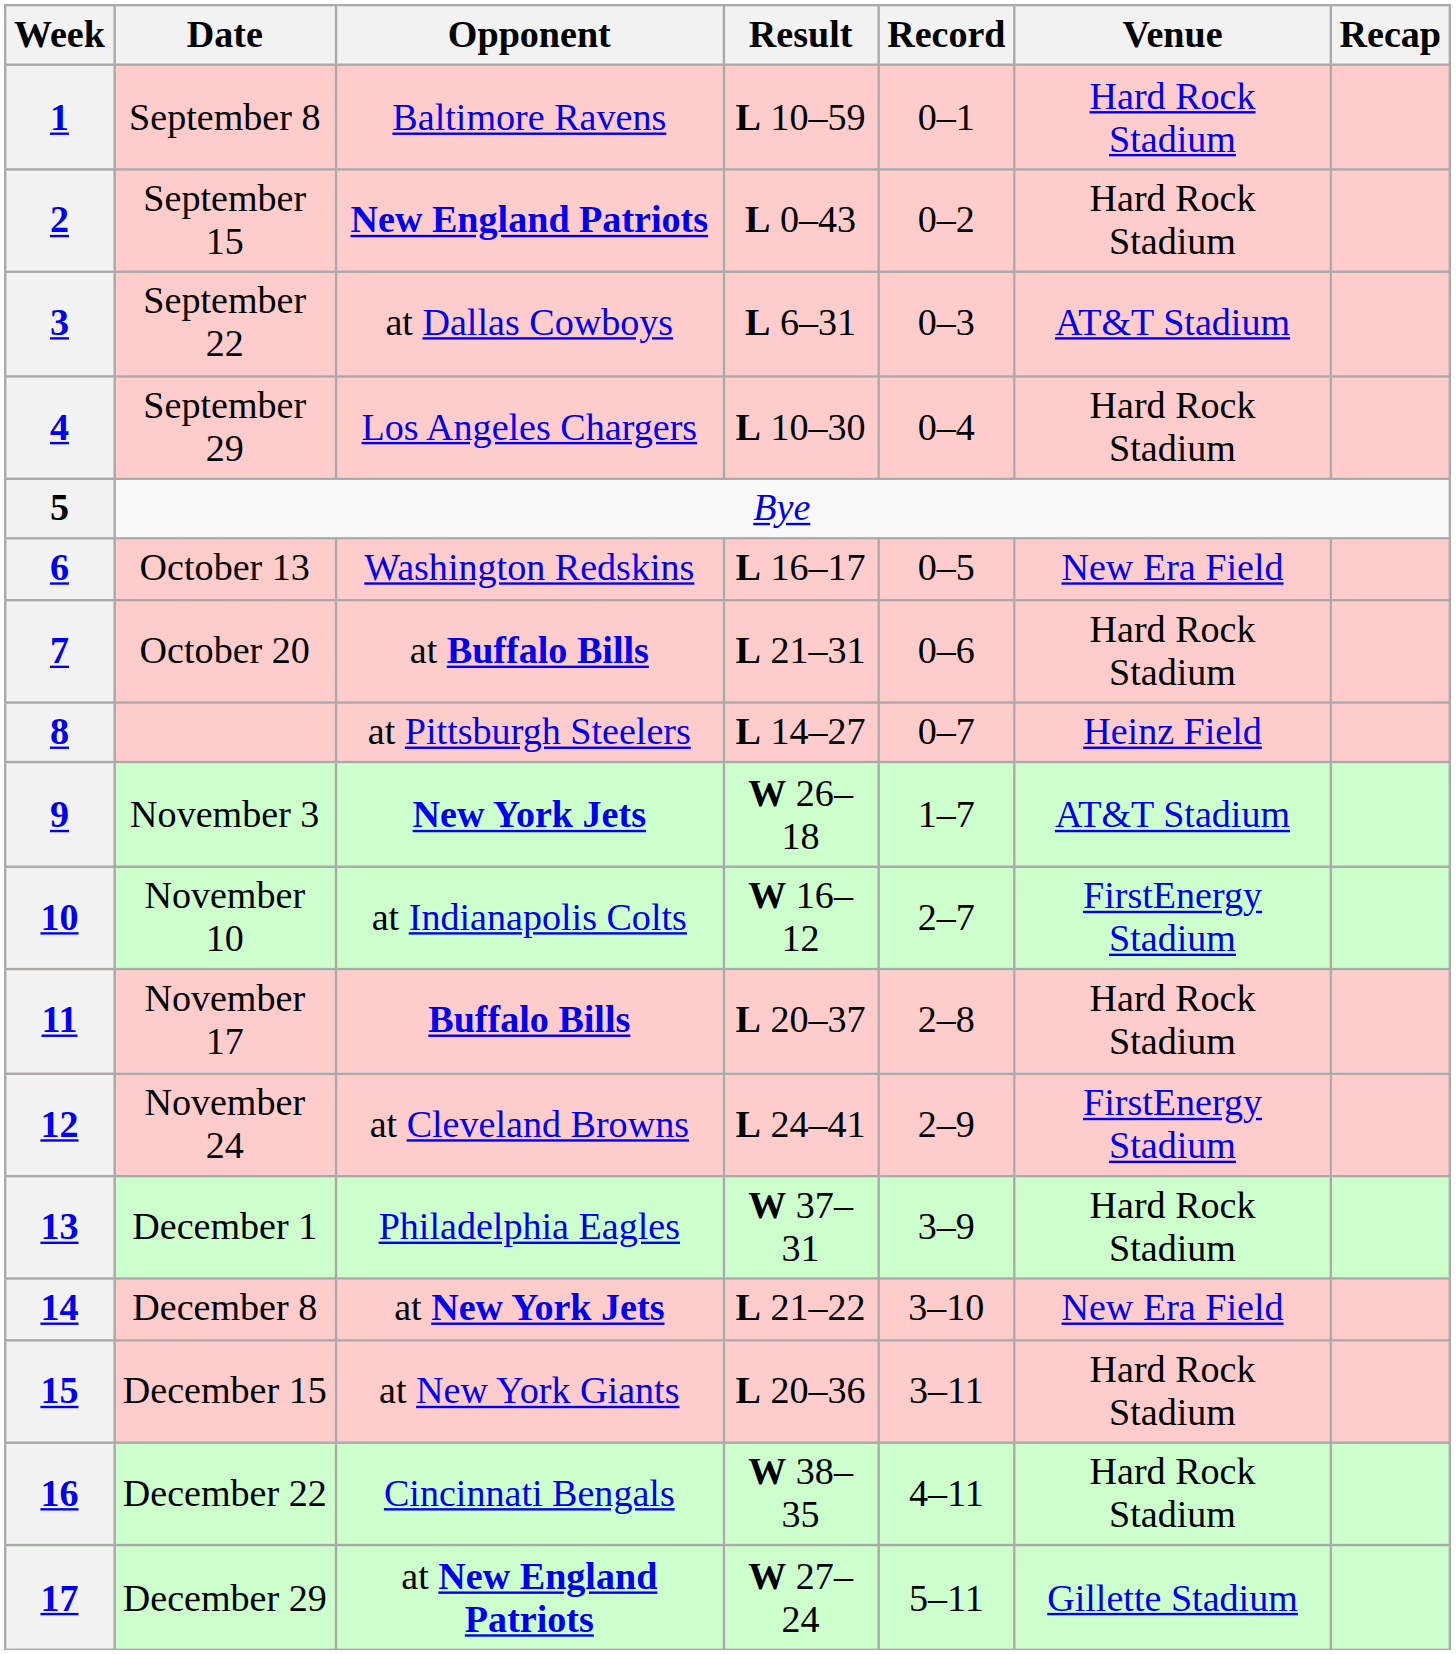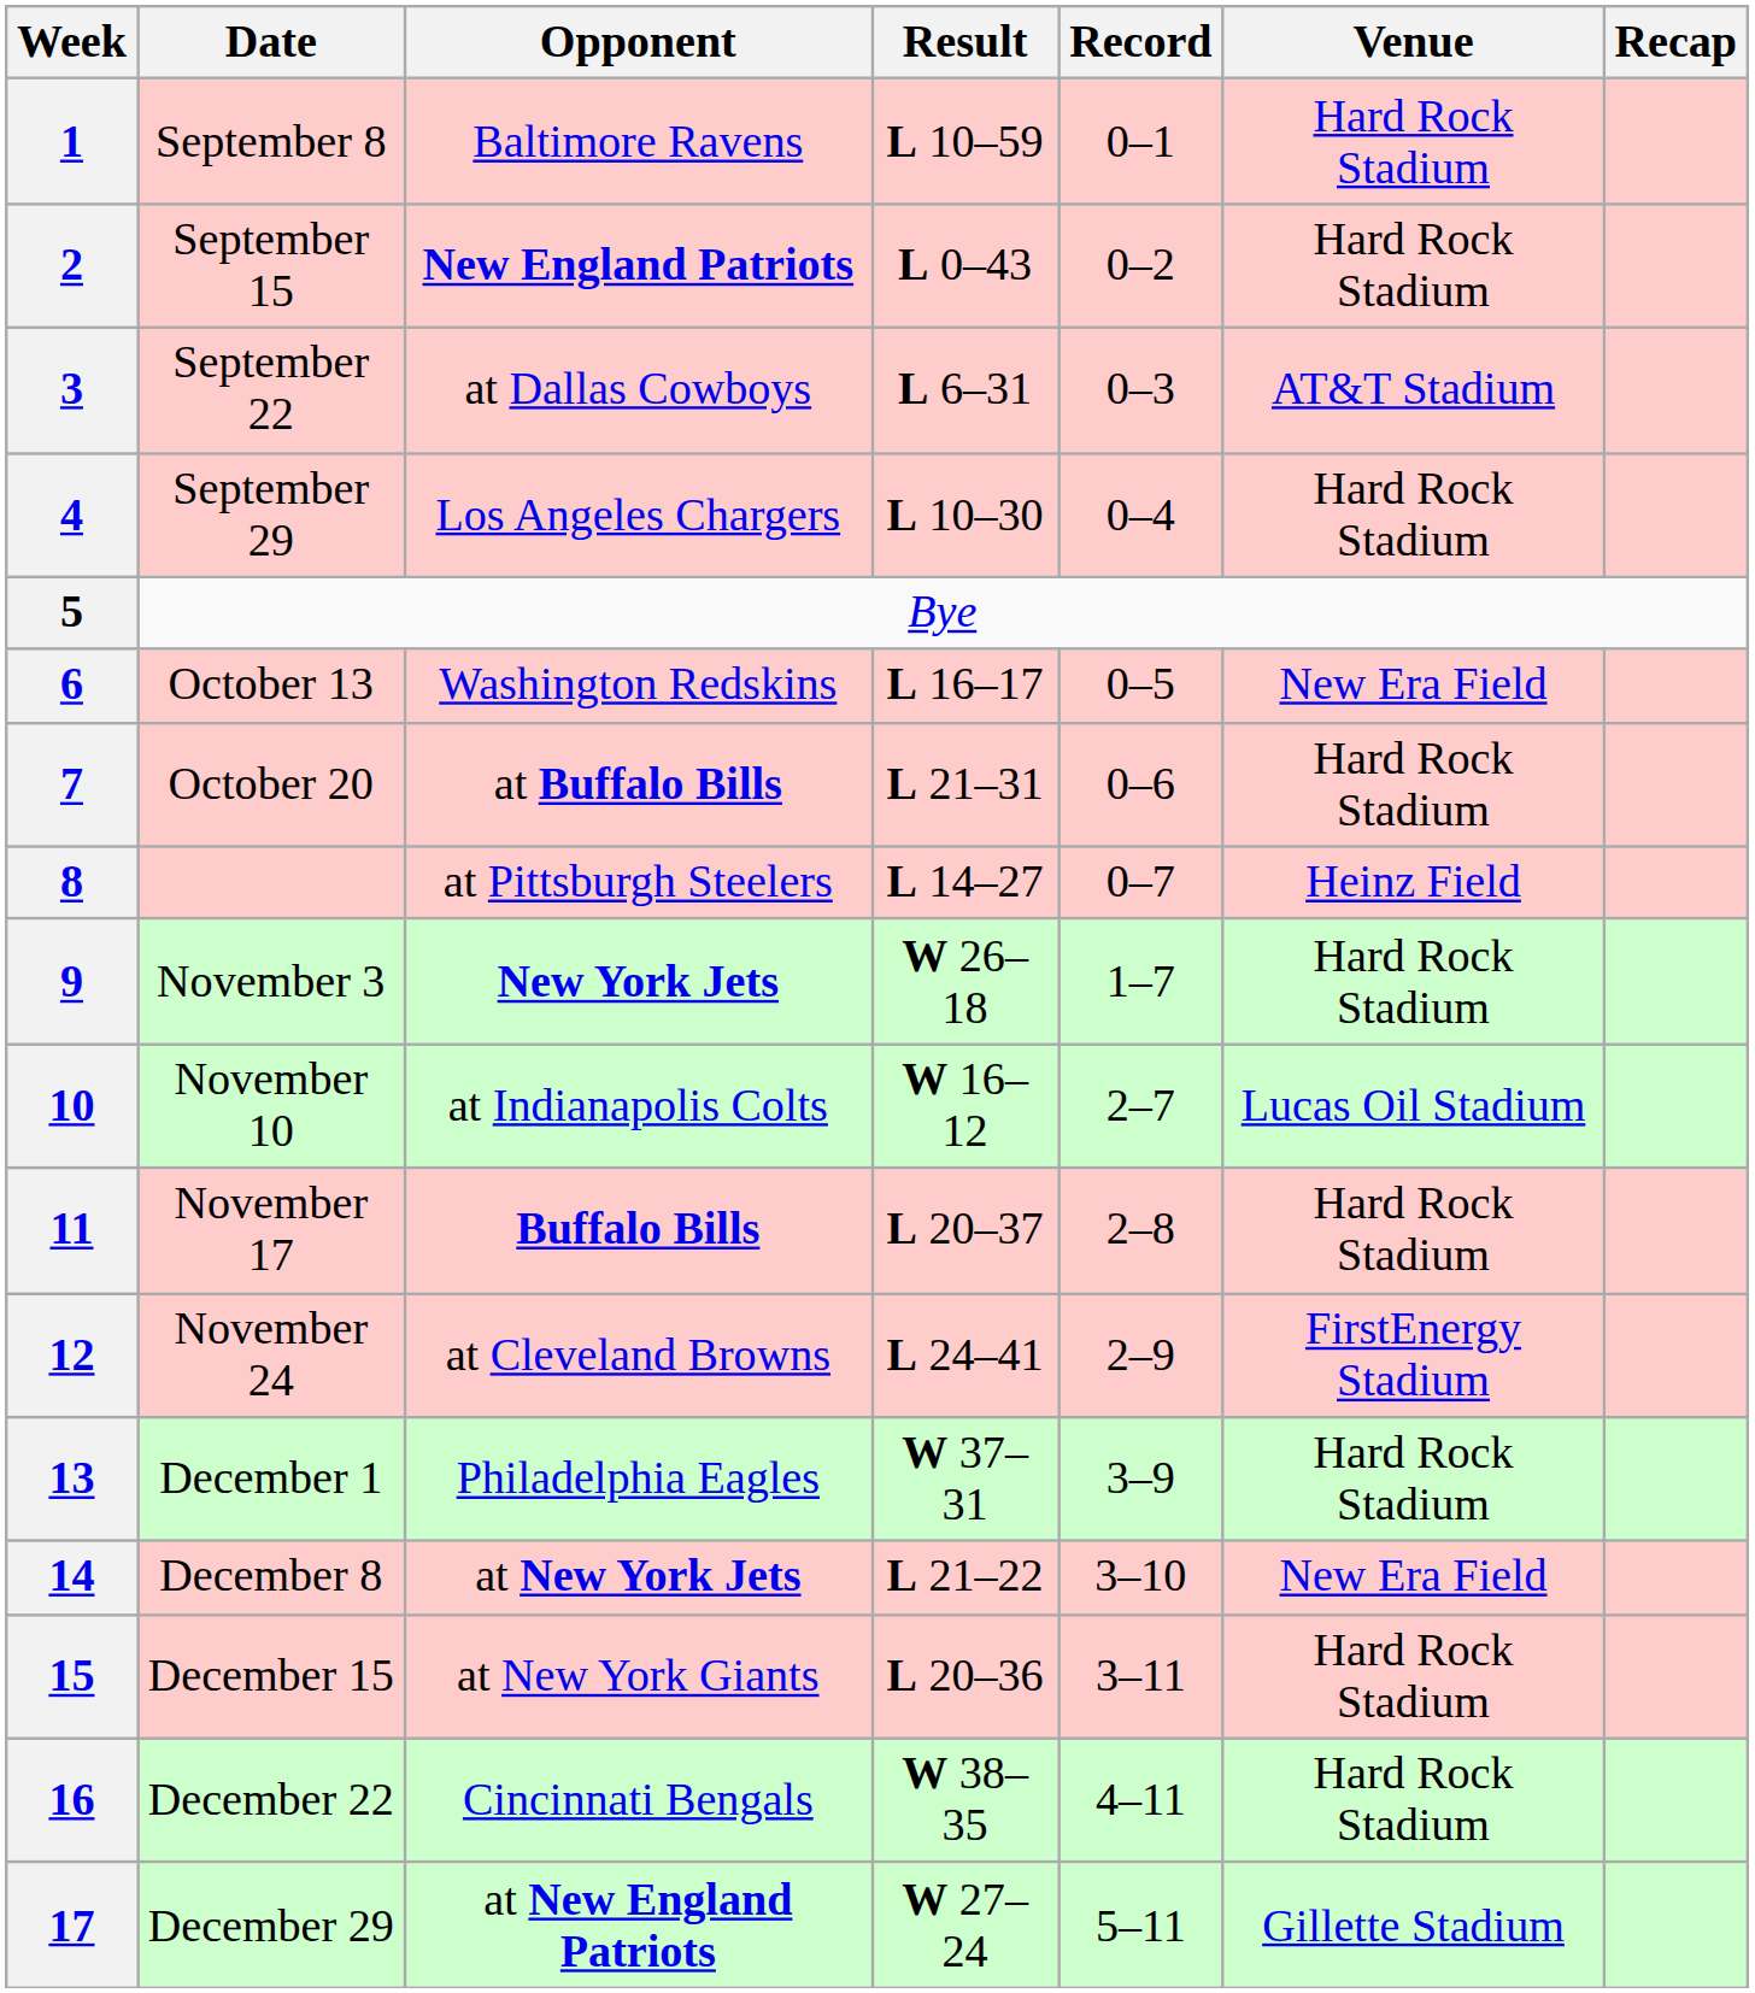9 | Venue: AT&T Stadium -> Hard Rock Stadium
10 | Venue: FirstEnergy Stadium -> Lucas Oil Stadium
